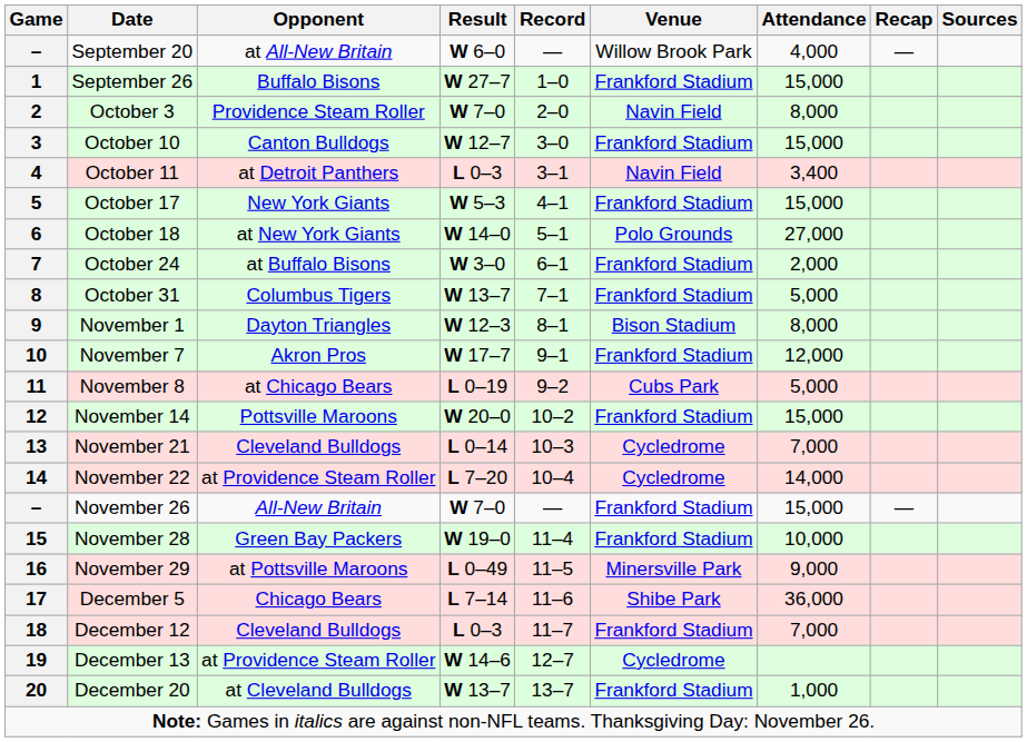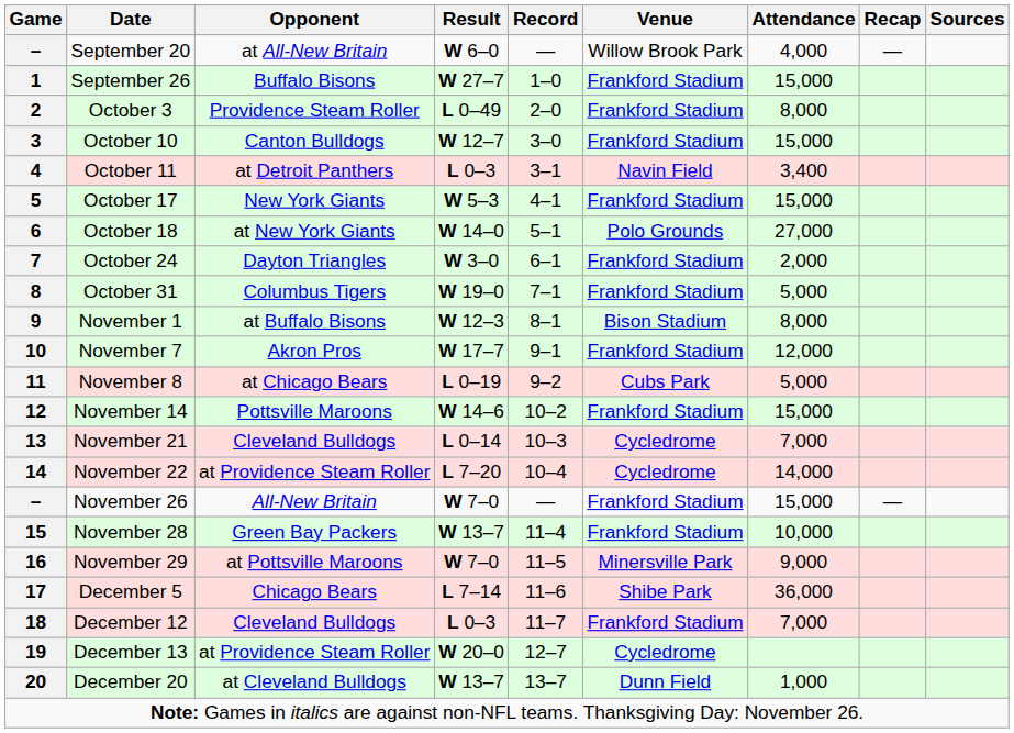2 | Result: W 7–0 -> L 0–49
2 | Venue: Navin Field -> Frankford Stadium
7 | Opponent: at Buffalo Bisons -> Dayton Triangles
8 | Result: W 13–7 -> W 19–0
9 | Opponent: Dayton Triangles -> at Buffalo Bisons
12 | Result: W 20–0 -> W 14–6
15 | Result: W 19–0 -> W 13–7
16 | Result: L 0–49 -> W 7–0
19 | Result: W 14–6 -> W 20–0
20 | Venue: Frankford Stadium -> Dunn Field
